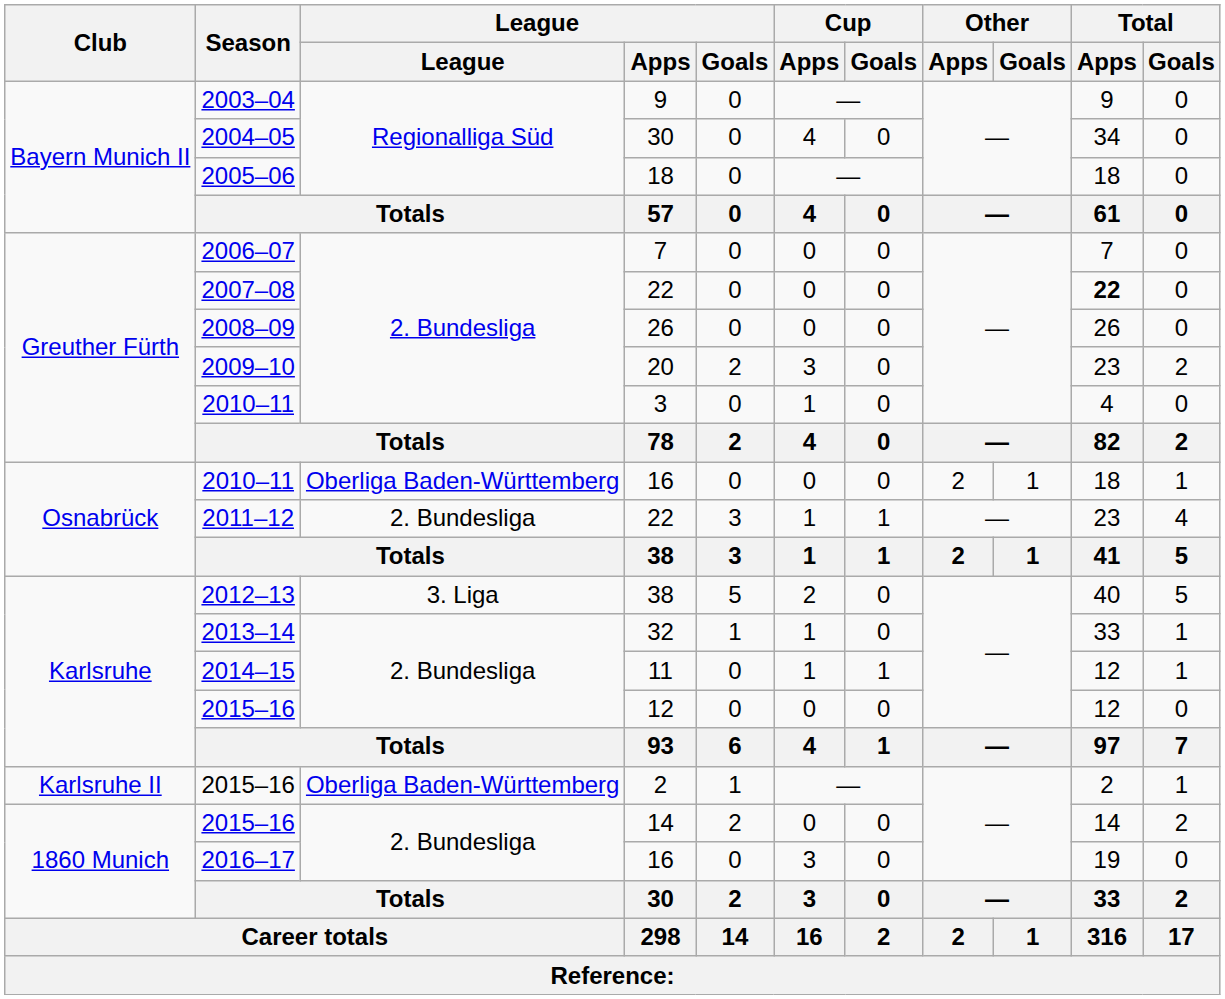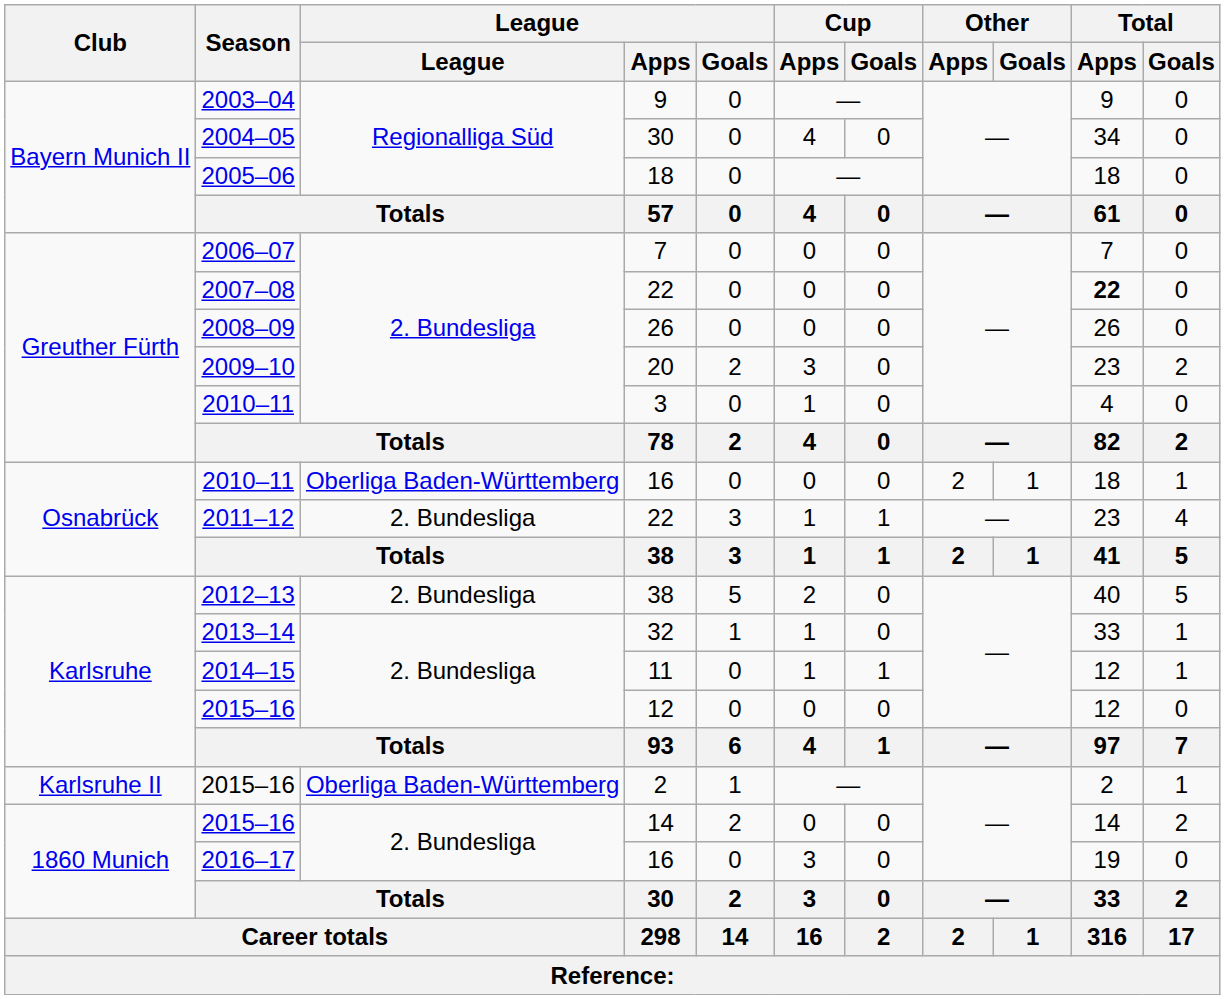2012–13 / 38 | League: 3. Liga -> 2. Bundesliga
